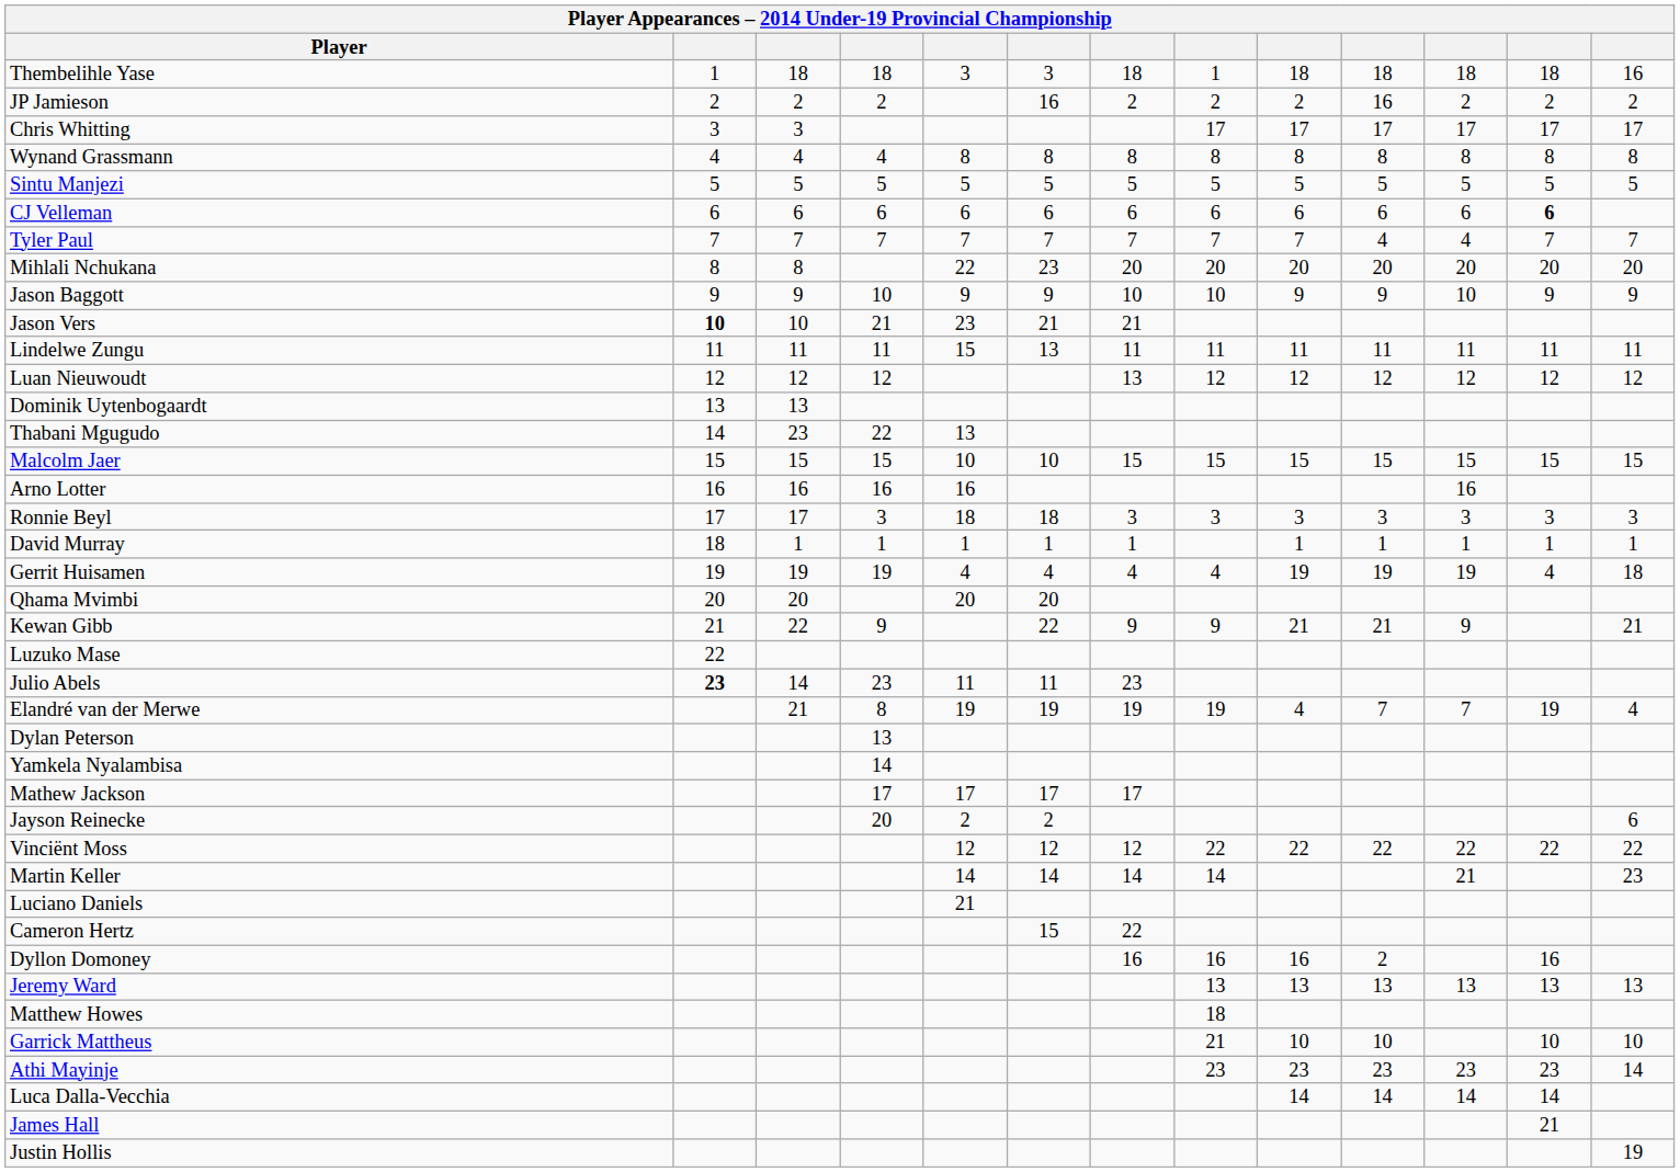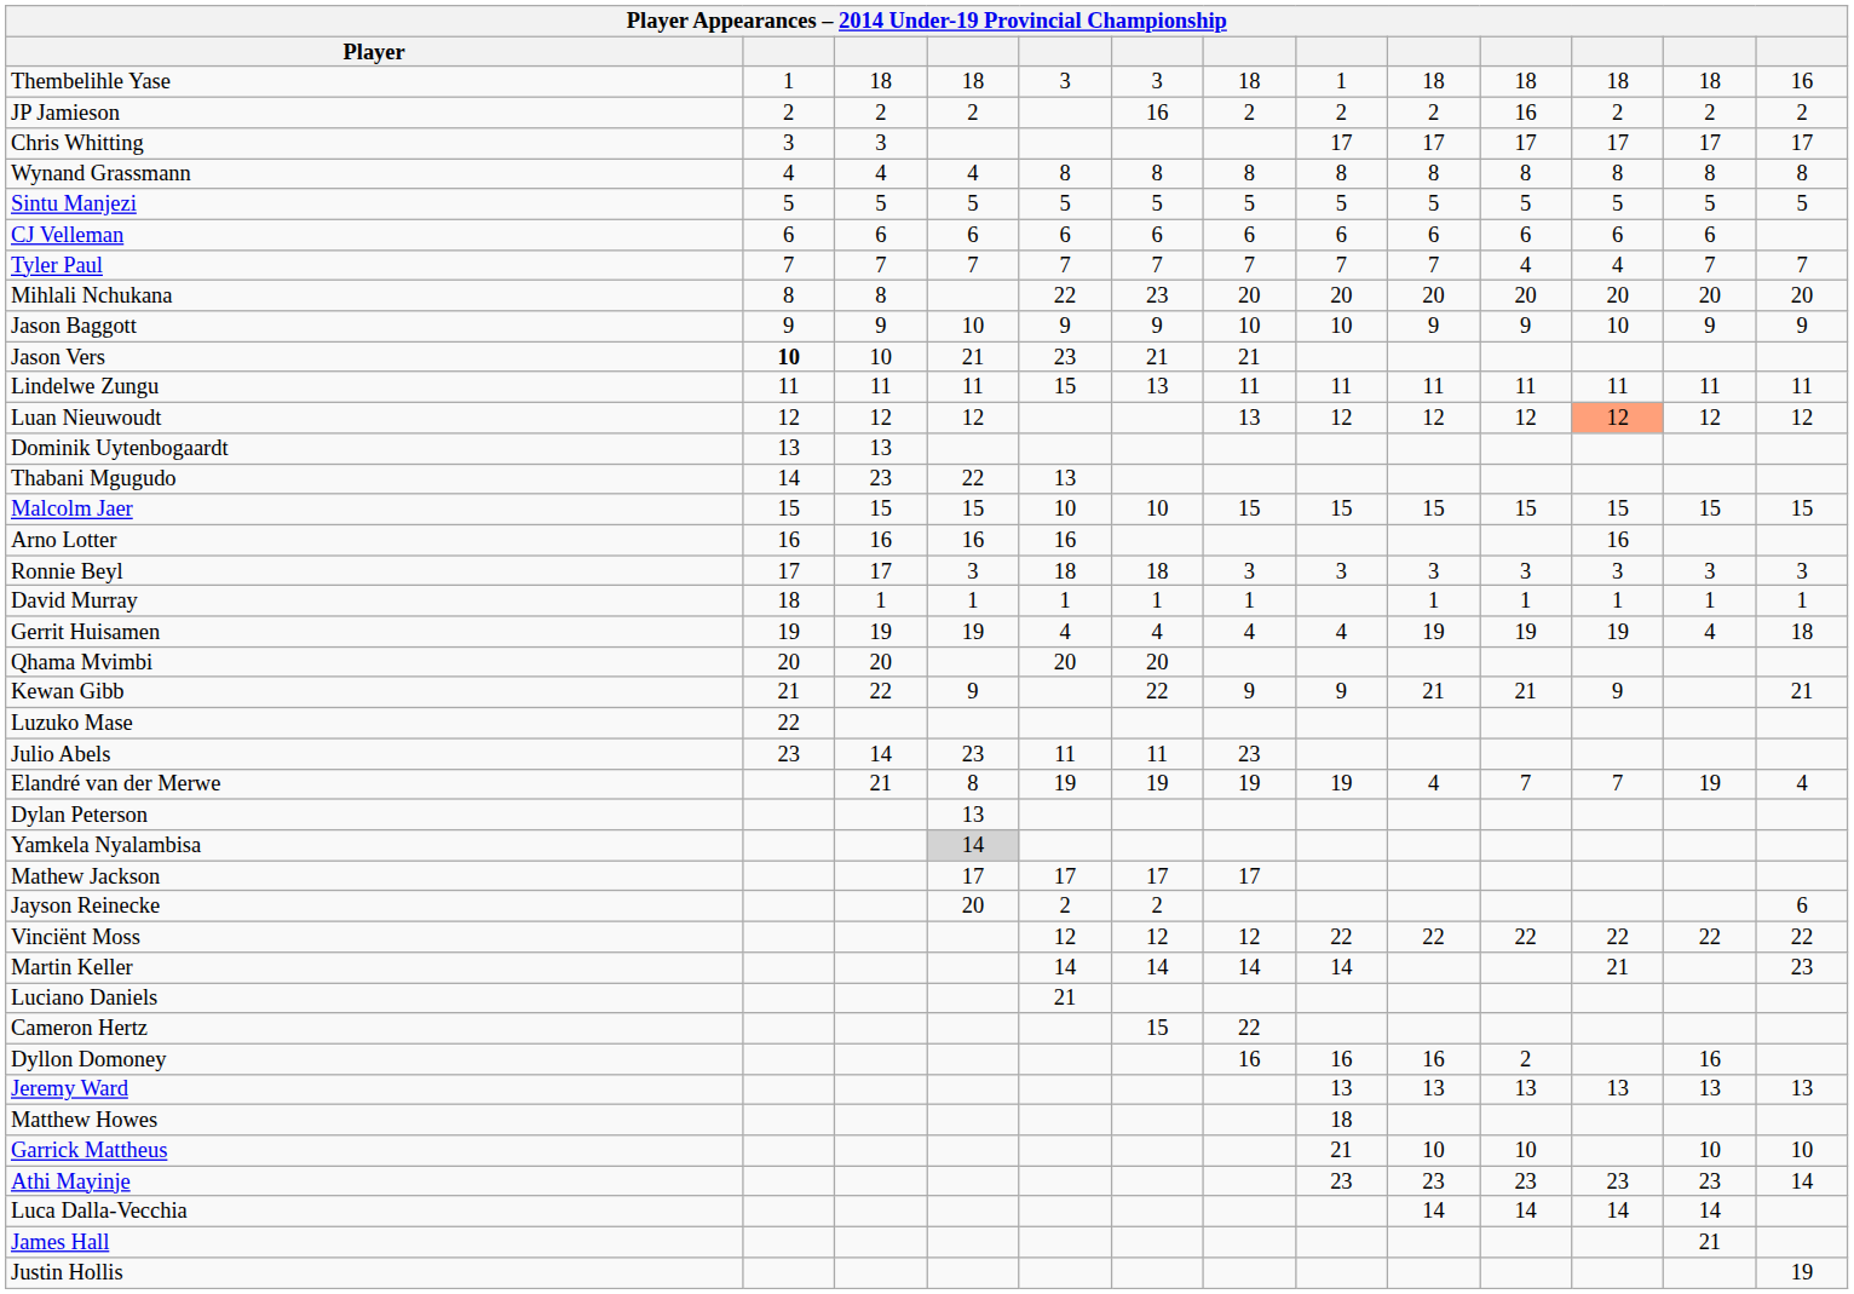CJ Velleman | column 12: bold -> normal
Luan Nieuwoudt | column 11: no background -> lightsalmon background
Julio Abels | column 2: bold -> normal
Yamkela Nyalambisa | column 4: no background -> lightgrey background
